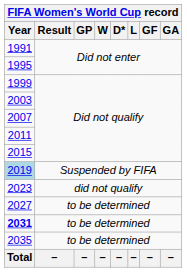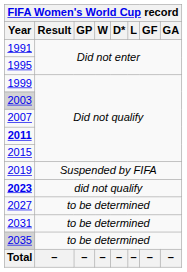2003 | Year: no background -> lightgrey background
2011 | Year: normal -> bold
2019 | Year: lightblue background -> no background
2023 | Year: normal -> bold
2031 | Year: bold -> normal
2035 | Year: no background -> lightgrey background
